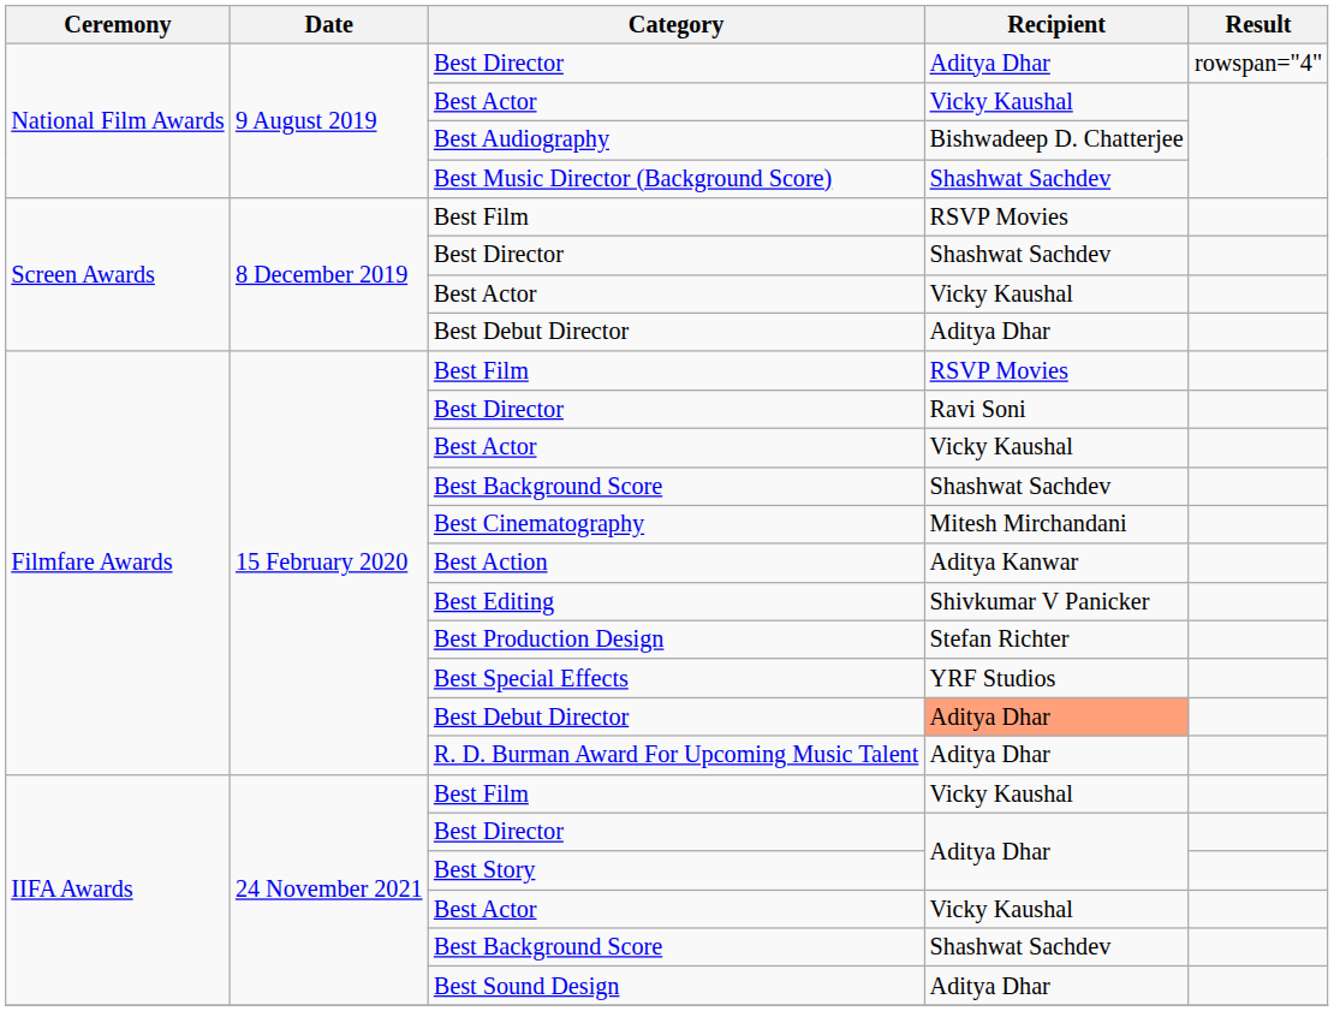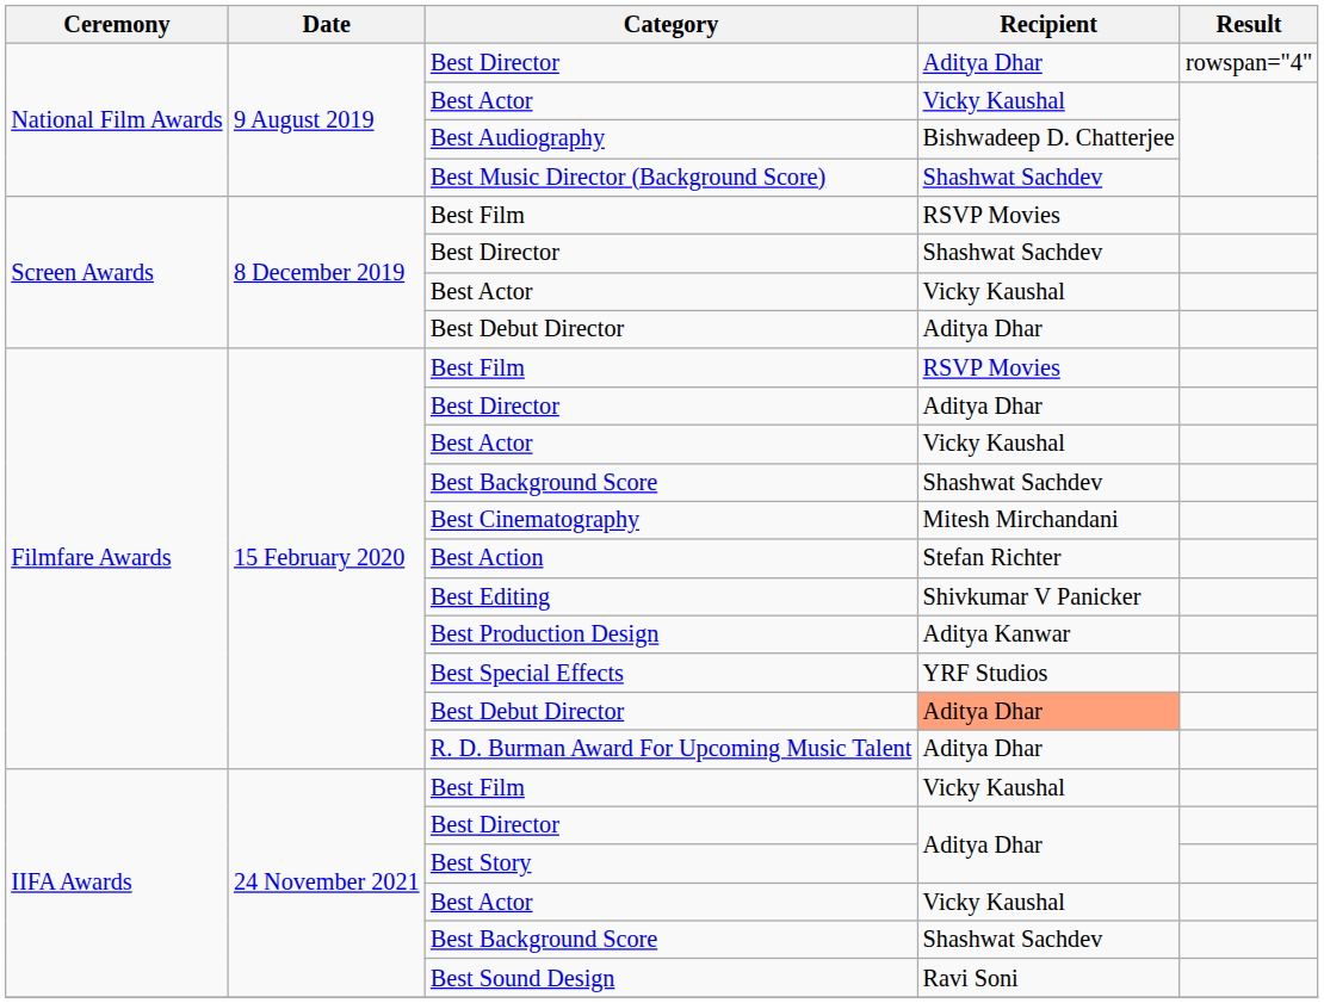Filmfare Awards / Best Director | Recipient: Ravi Soni -> Aditya Dhar
Best Action | Recipient: Aditya Kanwar -> Stefan Richter
Best Production Design | Recipient: Stefan Richter -> Aditya Kanwar
Best Sound Design | Recipient: Aditya Dhar -> Ravi Soni
